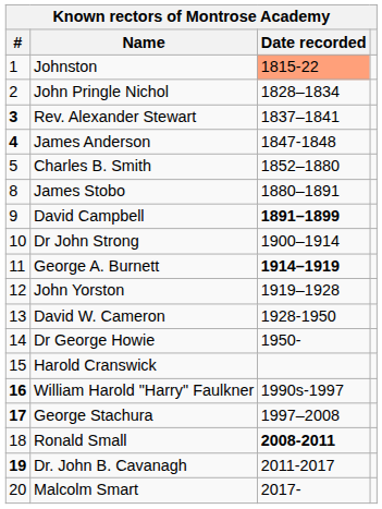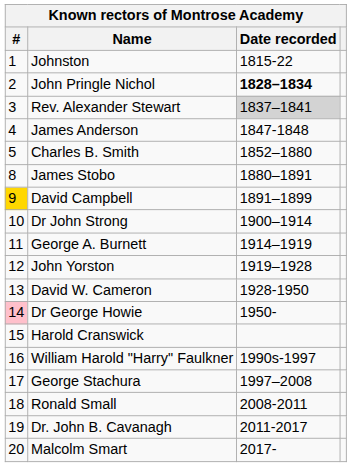Johnston | Date recorded: lightsalmon background -> no background
John Pringle Nichol | Date recorded: normal -> bold
Rev. Alexander Stewart | #: bold -> normal
Rev. Alexander Stewart | Date recorded: no background -> lightgrey background
James Anderson | #: bold -> normal
David Campbell | #: no background -> gold background
David Campbell | Date recorded: bold -> normal
George A. Burnett | Date recorded: bold -> normal
Dr George Howie | #: no background -> pink background
William Harold "Harry" Faulkner | #: bold -> normal
George Stachura | #: bold -> normal
Ronald Small | Date recorded: bold -> normal
Dr. John B. Cavanagh | #: bold -> normal
